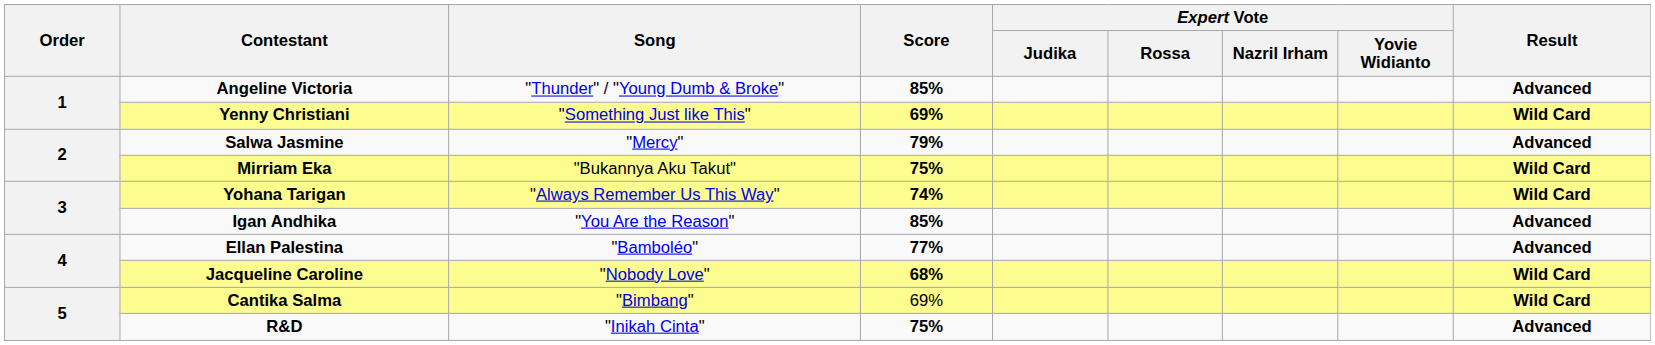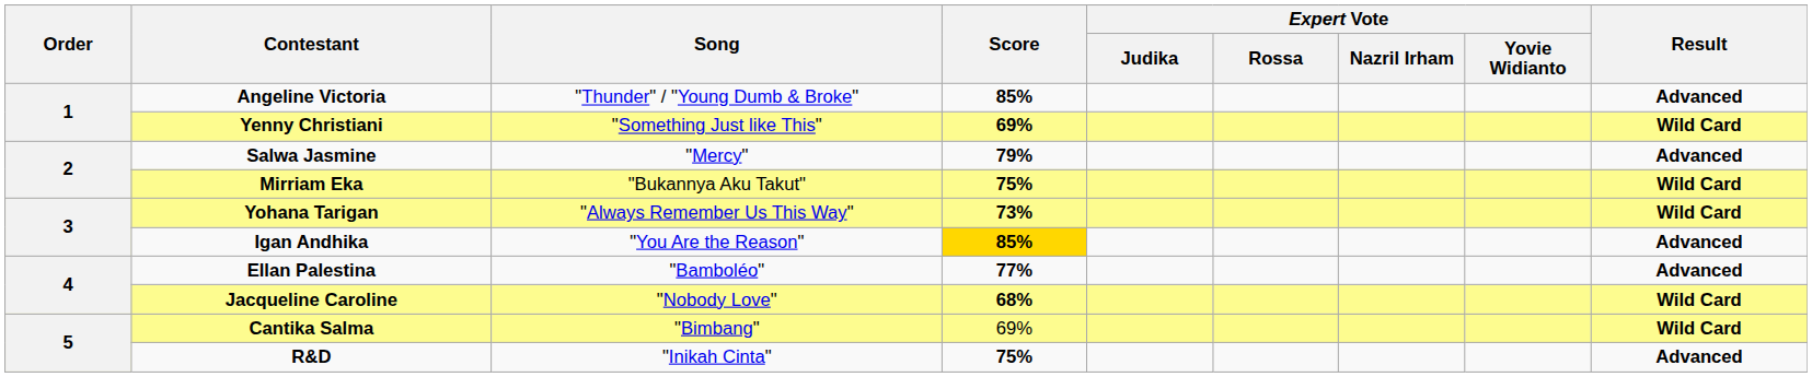Yohana Tarigan | Score: 74% -> 73%
Igan Andhika | Score: no background -> gold background
